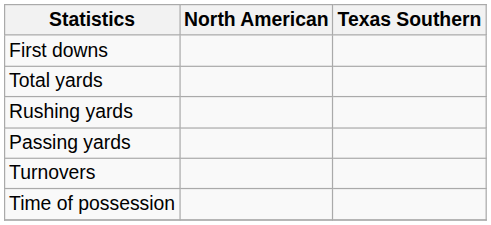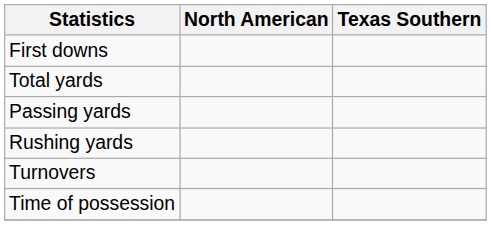rows swapped: Rushing yards <-> Passing yards
